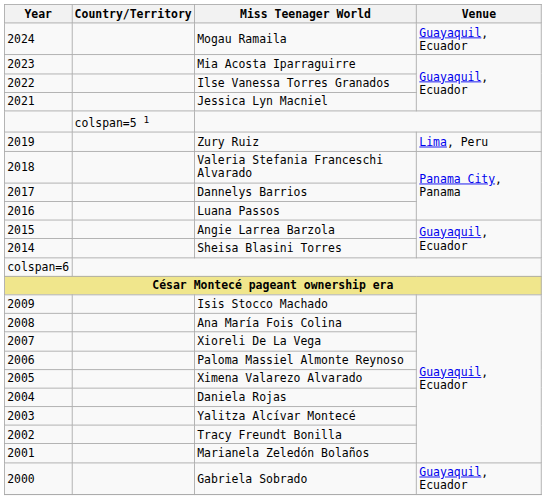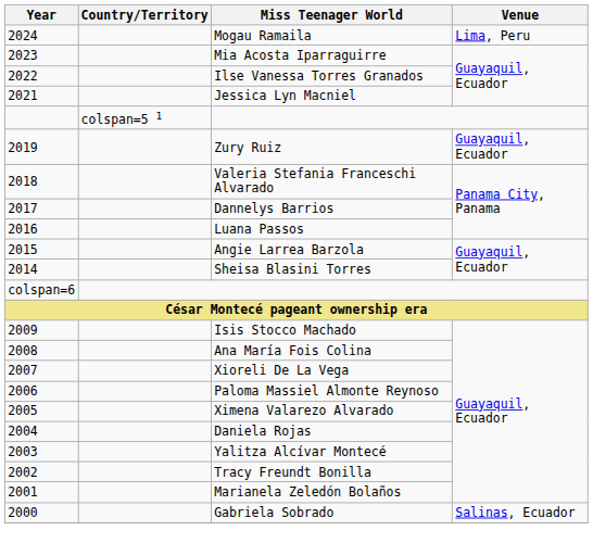Mogau Ramaila | Venue: Guayaquil, Ecuador -> Lima, Peru
Zury Ruiz | Venue: Lima, Peru -> Guayaquil, Ecuador
Gabriela Sobrado | Venue: Guayaquil, Ecuador -> Salinas, Ecuador
